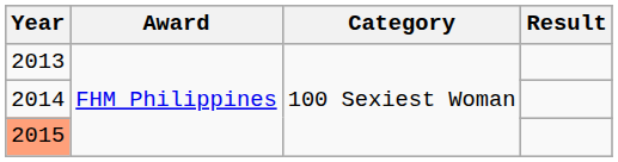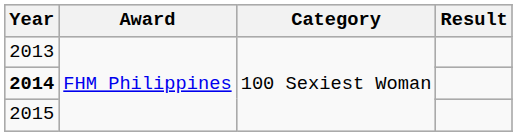2014 | Year: normal -> bold
2015 | Year: lightsalmon background -> no background
